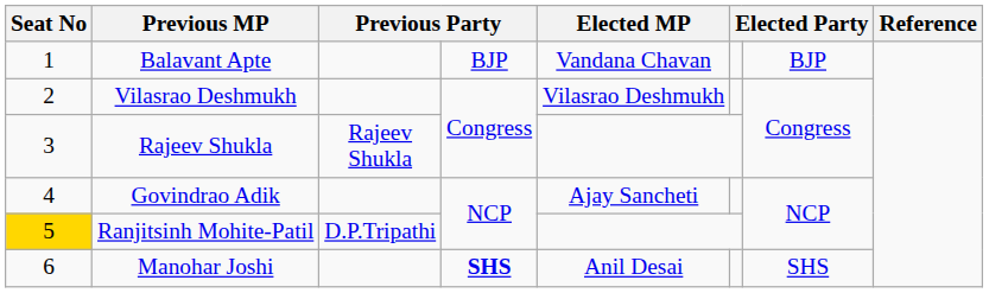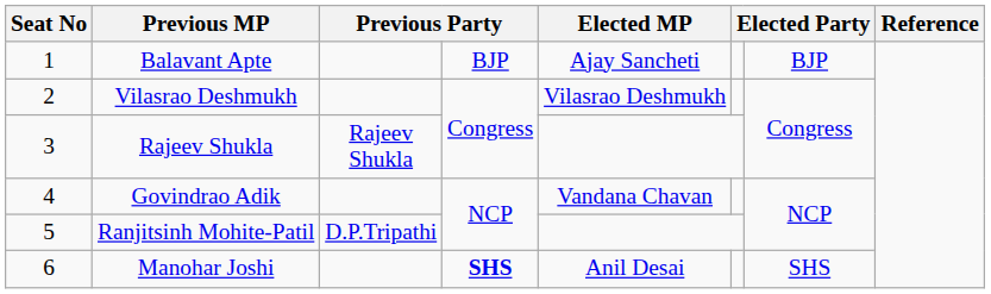Balavant Apte | Elected MP: Vandana Chavan -> Ajay Sancheti
Govindrao Adik | Elected MP: Ajay Sancheti -> Vandana Chavan
Ranjitsinh Mohite-Patil | Seat No: gold background -> no background
